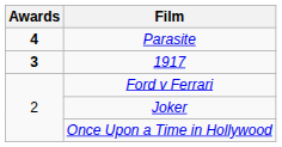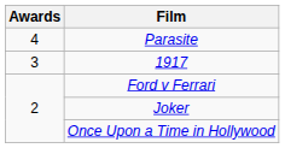Parasite | Awards: bold -> normal
1917 | Awards: bold -> normal
